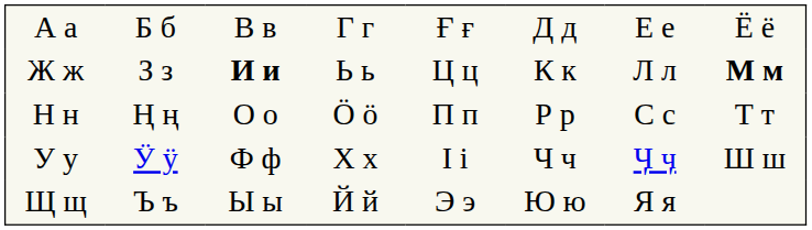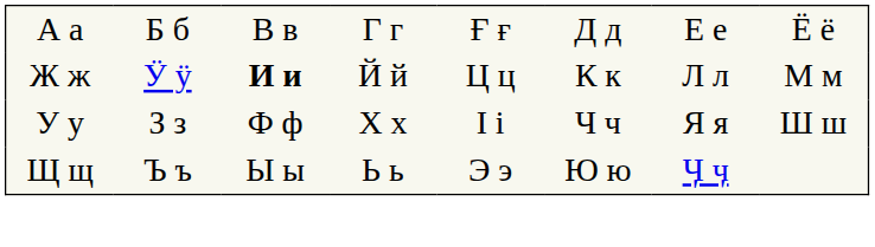Ж ж | column 2: З з -> Ӱ ӱ
Ж ж | column 4: Ь ь -> Й й
Ж ж | column 8: bold -> normal
- row: Н н | Ң ң | О о | Ӧ ӧ | П п | Р р | С с | Т т
У у | column 2: Ӱ ӱ -> З з
У у | column 7: Ӌ ӌ -> Я я
Щ щ | column 4: Й й -> Ь ь
Щ щ | column 7: Я я -> Ӌ ӌ
